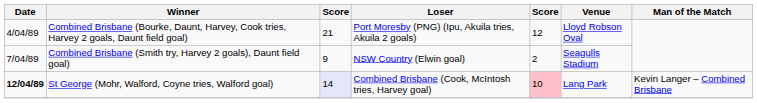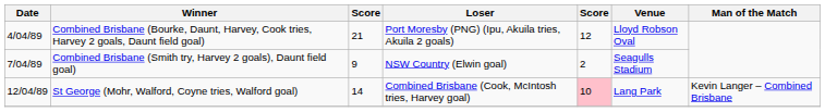St George (Mohr, Walford, Coyne tries, Walford goal) | Date: bold -> normal
St George (Mohr, Walford, Coyne tries, Walford goal) | column 3: lavender background -> no background
